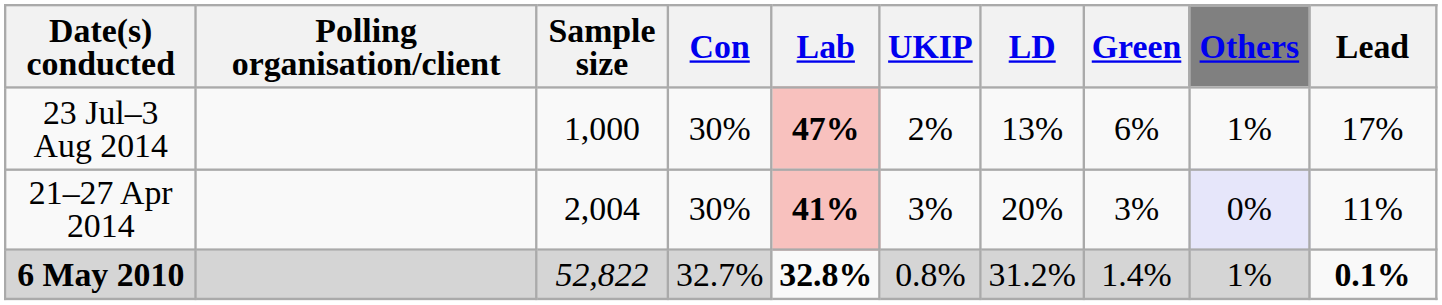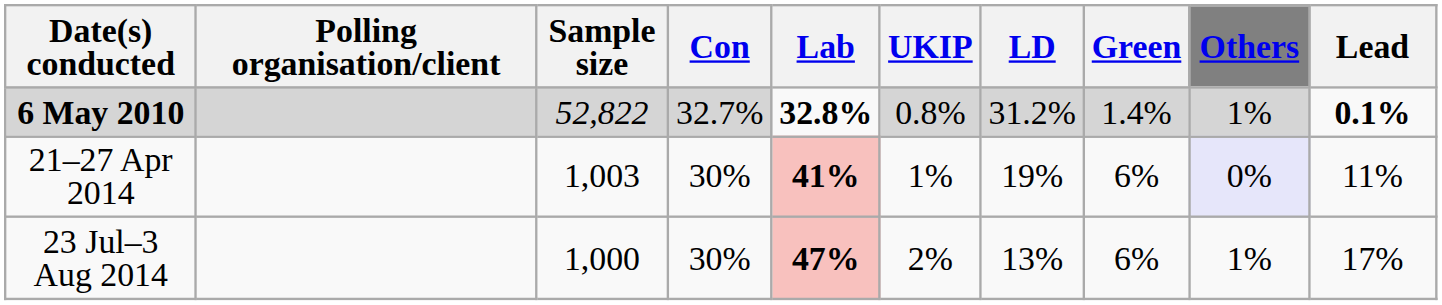rows swapped: 23 Jul–3 Aug 2014 <-> 6 May 2010
21–27 Apr 2014 | Sample size: 2,004 -> 1,003
21–27 Apr 2014 | UKIP: 3% -> 1%
21–27 Apr 2014 | LD: 20% -> 19%
21–27 Apr 2014 | Green: 3% -> 6%
